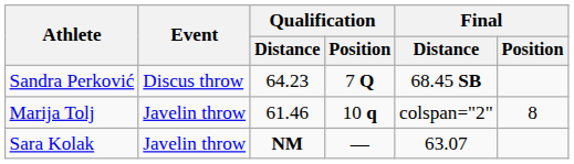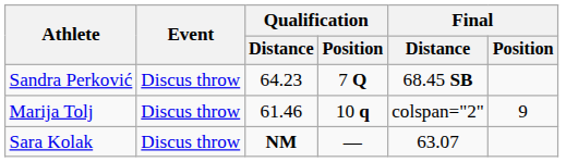Marija Tolj | Event: Javelin throw -> Discus throw
Marija Tolj | Final / Position: 8 -> 9
Sara Kolak | Event: Javelin throw -> Discus throw
